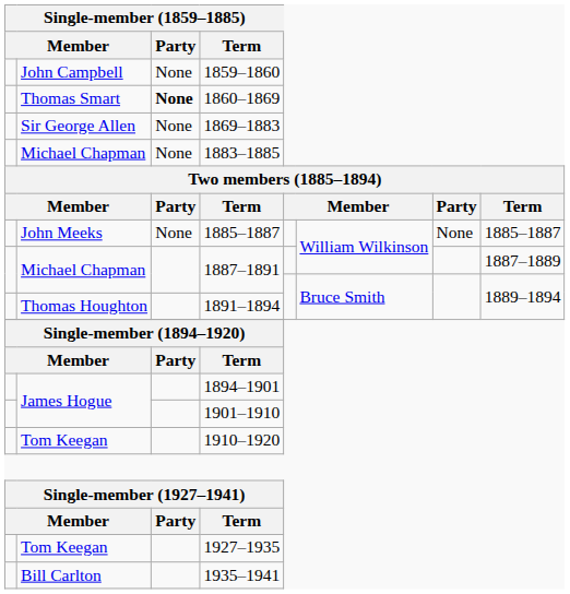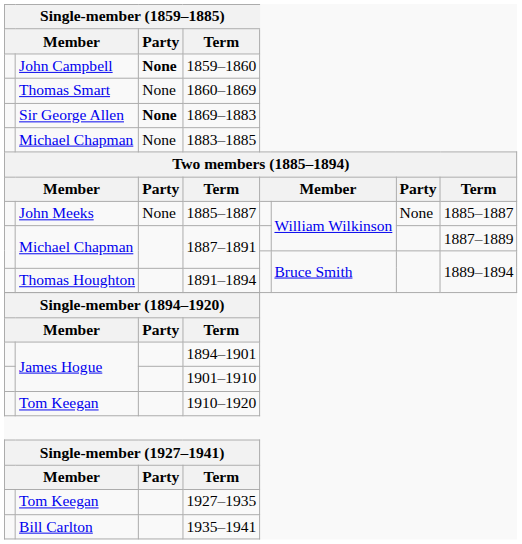1859–1860 | Single-member (1859–1885) / Party: normal -> bold
1860–1869 | Single-member (1859–1885) / Party: bold -> normal
1869–1883 | Single-member (1859–1885) / Party: normal -> bold
